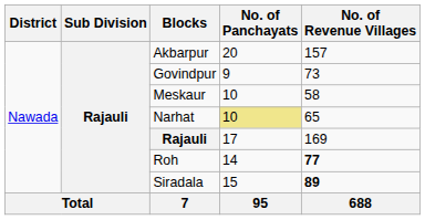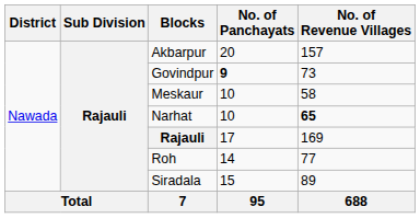Govindpur | No. of Panchayats: normal -> bold
Narhat | No. of Panchayats: khaki background -> no background
Narhat | No. of Revenue Villages: normal -> bold
Roh | No. of Revenue Villages: bold -> normal
Siradala | No. of Revenue Villages: bold -> normal
